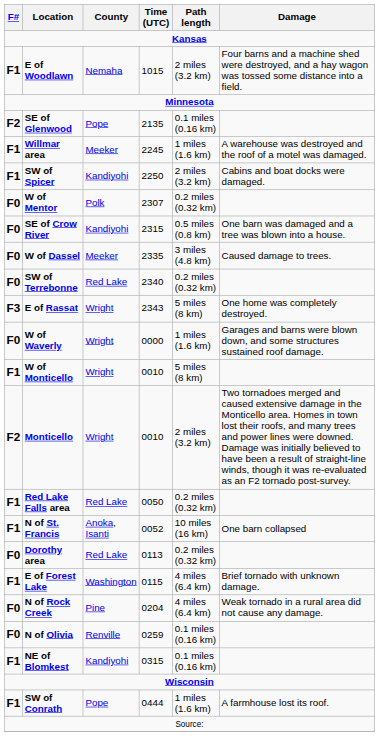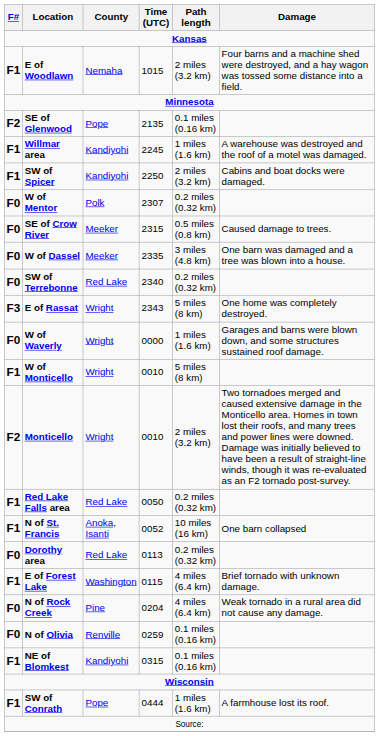Willmar area | County: Meeker -> Kandiyohi
SE of Crow River | County: Kandiyohi -> Meeker
SE of Crow River | Damage: One barn was damaged and a tree was blown into a house. -> Caused damage to trees.
W of Dassel | Damage: Caused damage to trees. -> One barn was damaged and a tree was blown into a house.
